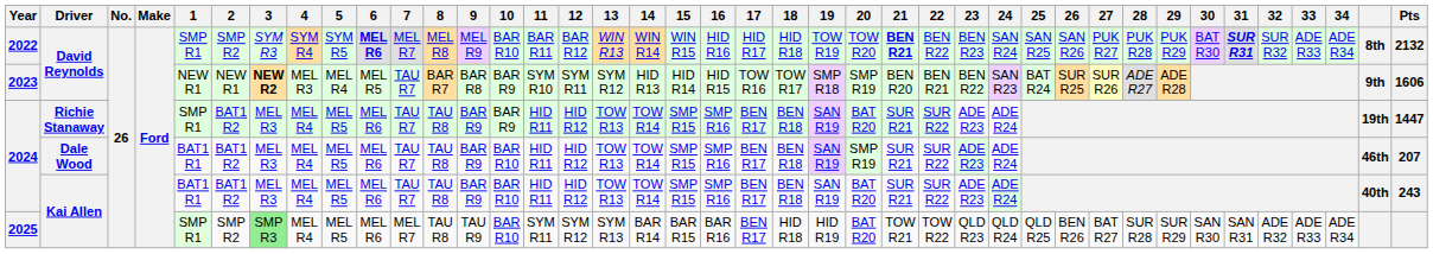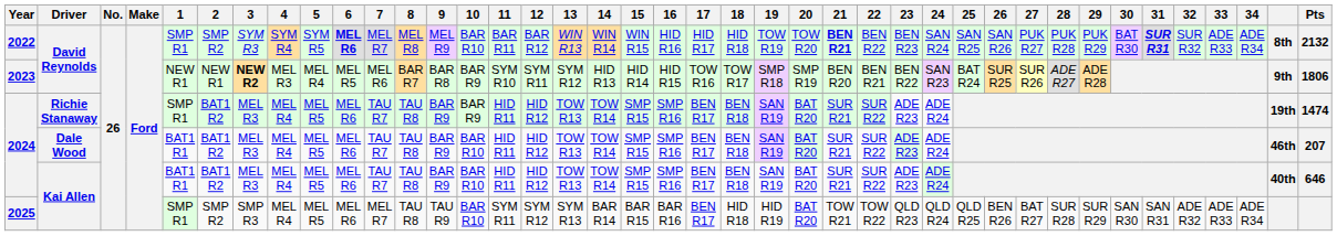2023 | 7: TAU R7 -> MEL R6
2023 | Pts: 1606 -> 1806
2024 / Richie Stanaway | Pts: 1447 -> 1474
2024 / Dale Wood | 20: SMP R19 -> BAT R20
2024 / Kai Allen | Pts: 243 -> 646
2025 | 3: lightgreen background -> no background
